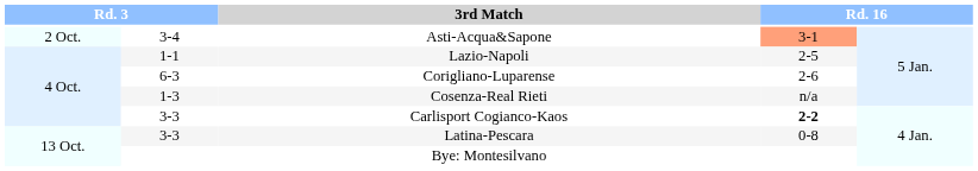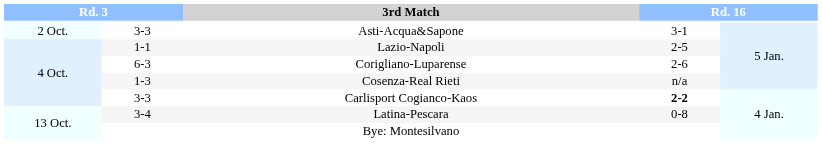Asti-Acqua&Sapone | column 2: 3-4 -> 3-3
Asti-Acqua&Sapone | column 4: lightsalmon background -> no background
Latina-Pescara | column 2: 3-3 -> 3-4
